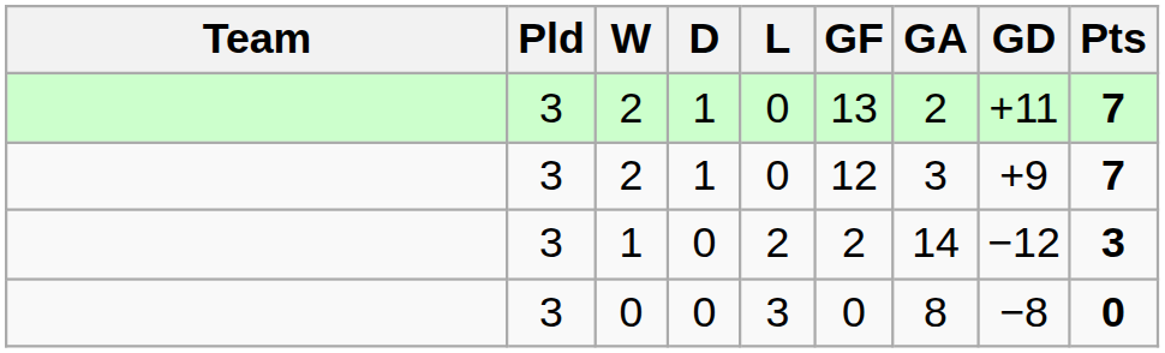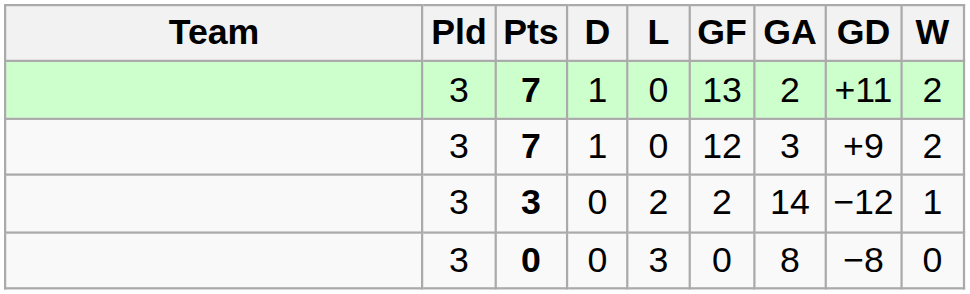columns swapped: W <-> Pts
